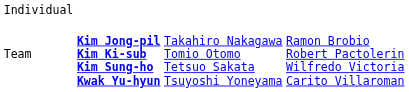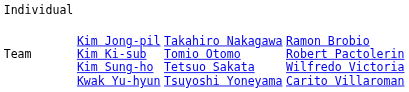Team | column 2: bold -> normal
